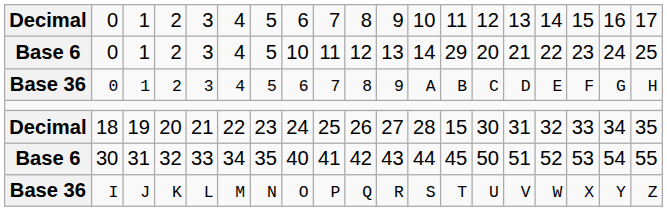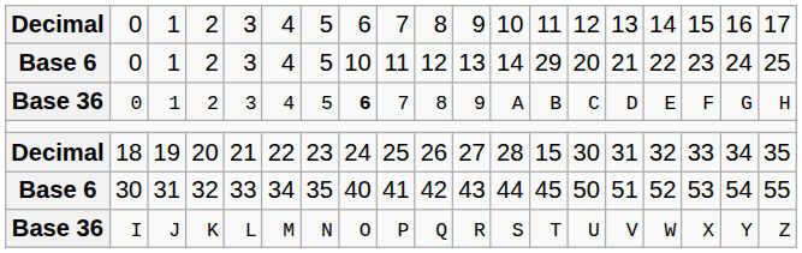Base 36 / 0 | column 8: normal -> bold
